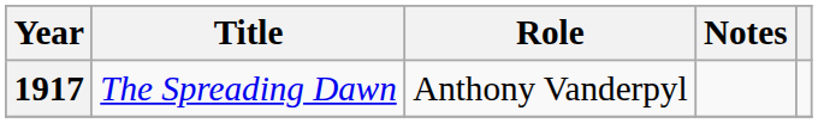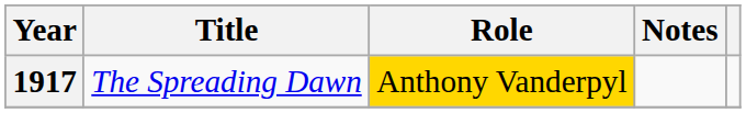1917 | Role: no background -> gold background
